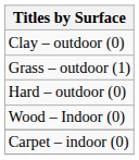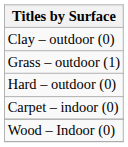row 5 | column 1: Wood – Indoor (0) -> Carpet – indoor (0)
row 6 | column 1: Carpet – indoor (0) -> Wood – Indoor (0)
